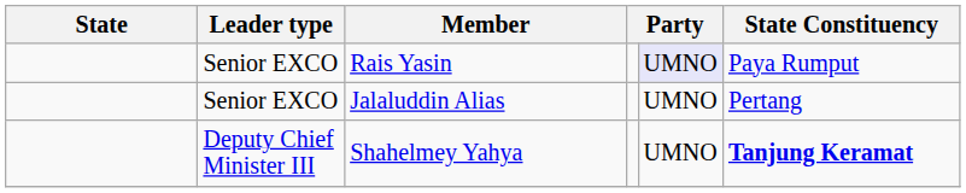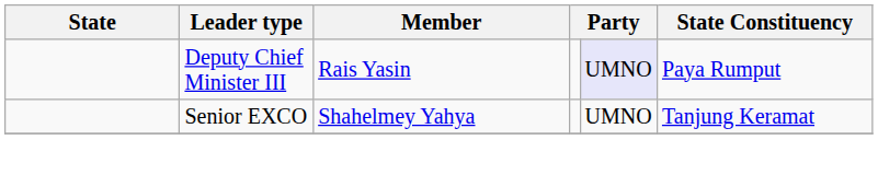Rais Yasin | Leader type: Senior EXCO -> Deputy Chief Minister III
- row: Senior EXCO | Jalaluddin Alias | UMNO | Pertang
Shahelmey Yahya | Leader type: Deputy Chief Minister III -> Senior EXCO
Shahelmey Yahya | State Constituency: bold -> normal
